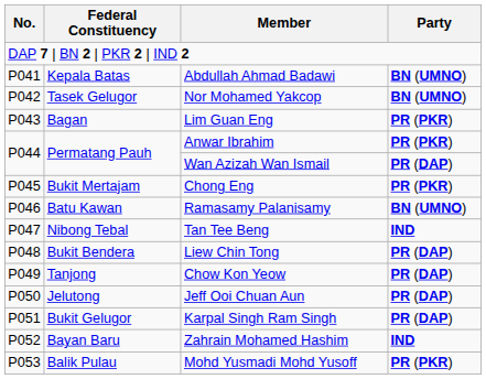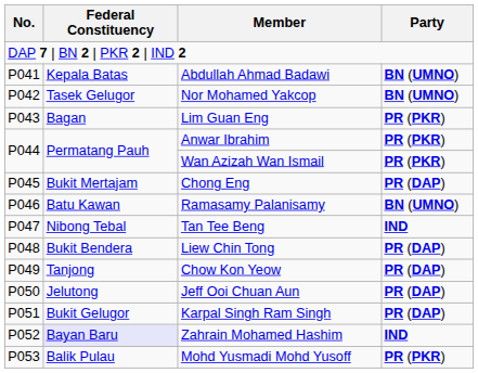Wan Azizah Wan Ismail | Party: PR (DAP) -> PR (PKR)
Chong Eng | Party: PR (PKR) -> PR (DAP)
Zahrain Mohamed Hashim | Federal Constituency: no background -> lavender background
